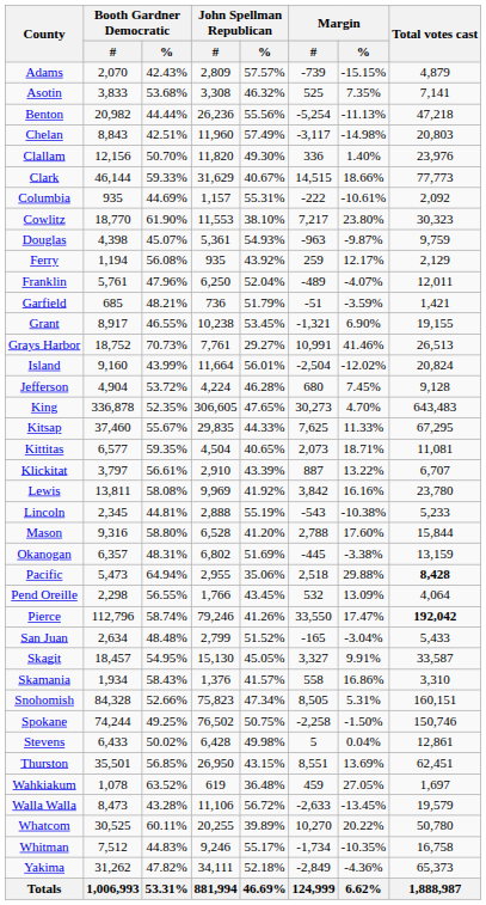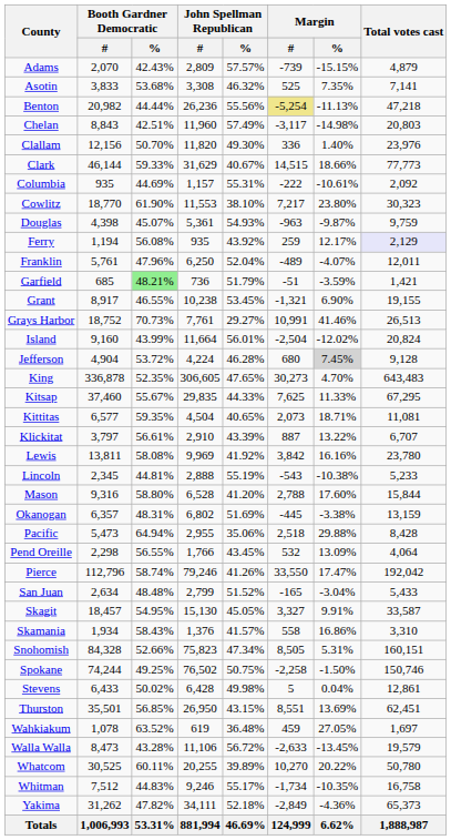Benton | Margin / #: no background -> khaki background
Ferry | Total votes cast: no background -> lavender background
Garfield | Booth Gardner Democratic / %: no background -> lightgreen background
Jefferson | Margin / %: no background -> lightgrey background
Pacific | Total votes cast: bold -> normal
Pierce | Total votes cast: bold -> normal
